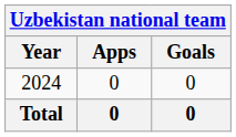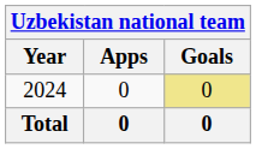2024 | Goals: no background -> khaki background
